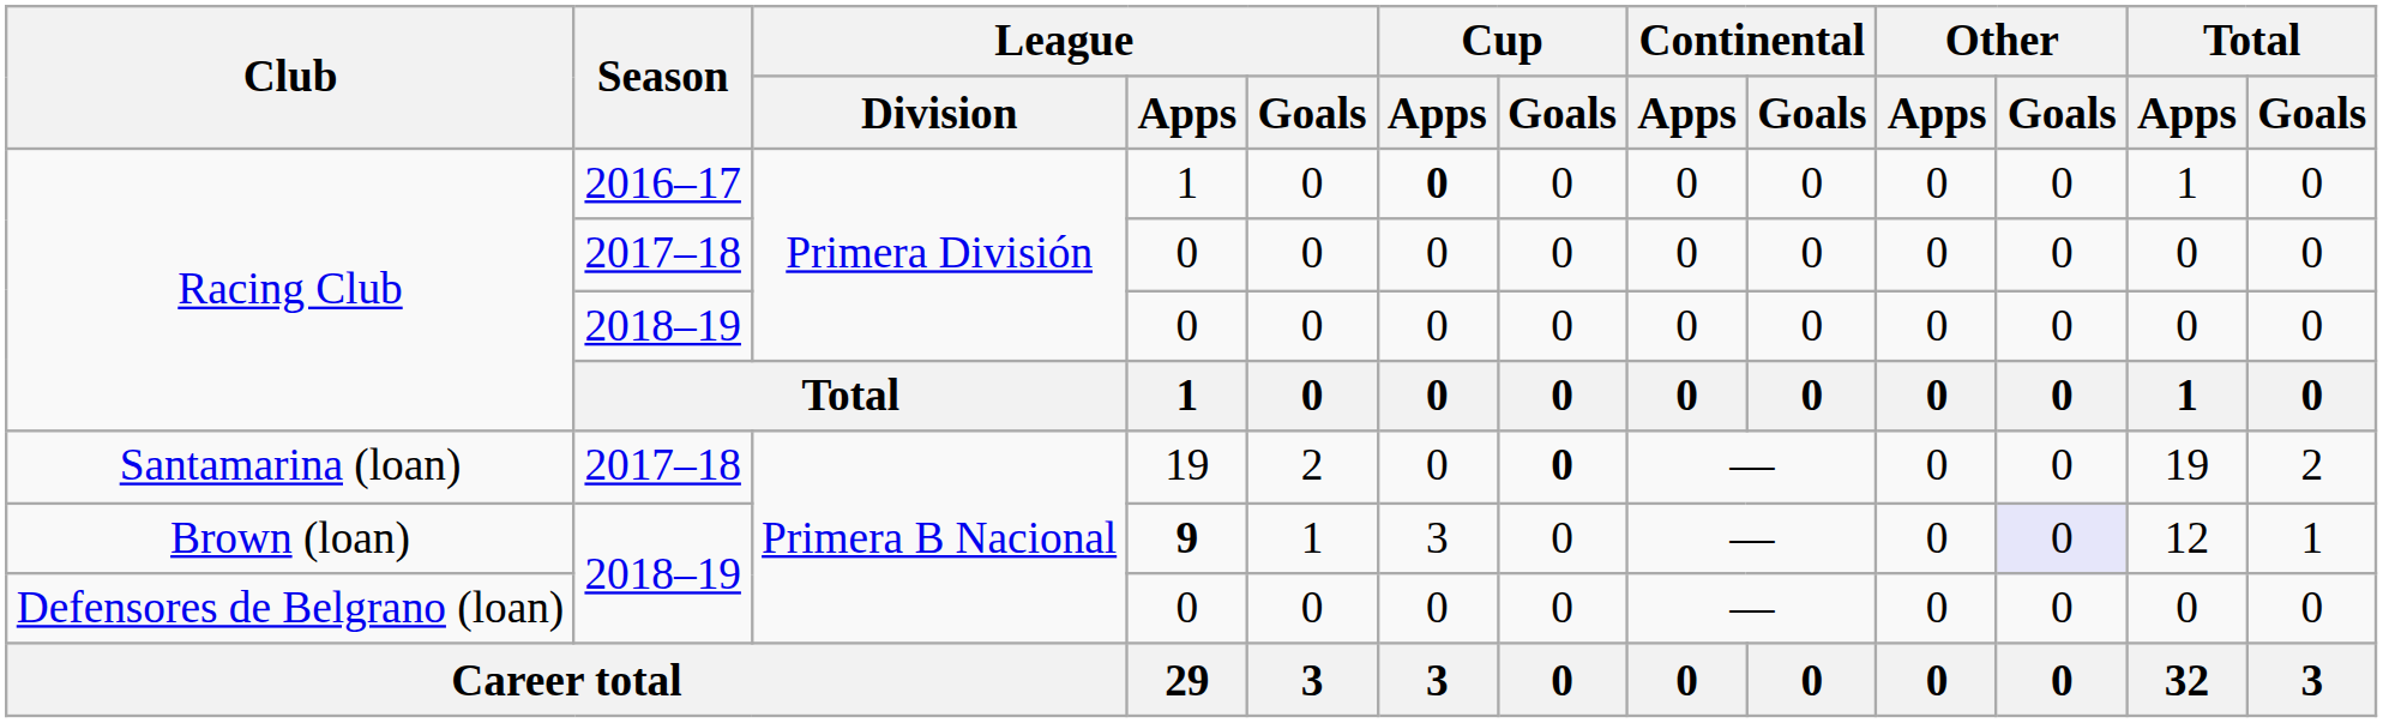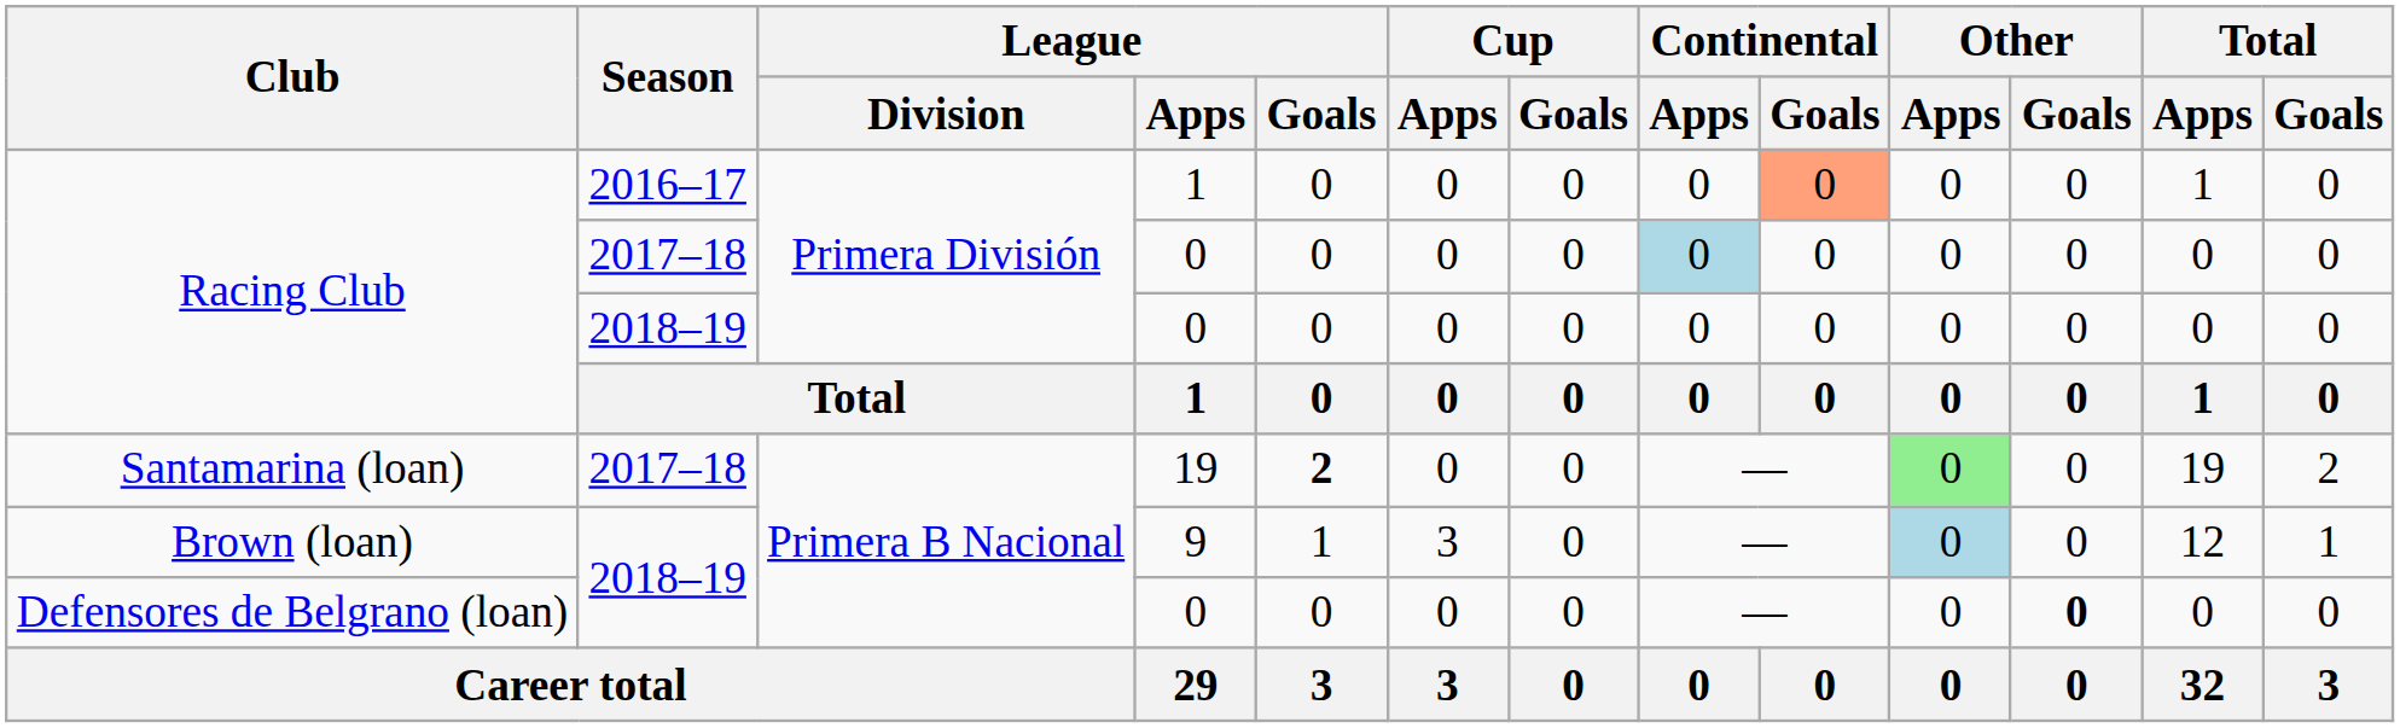Racing Club / 2016–17 | Cup / Apps: bold -> normal
Racing Club / 2016–17 | Continental / Goals: no background -> lightsalmon background
Racing Club / 2017–18 | Continental / Apps: no background -> lightblue background
Santamarina (loan) | League / Goals: normal -> bold
Santamarina (loan) | Cup / Goals: bold -> normal
Santamarina (loan) | Other / Apps: no background -> lightgreen background
Brown (loan) | League / Apps: bold -> normal
Brown (loan) | Other / Apps: no background -> lightblue background
Brown (loan) | Other / Goals: lavender background -> no background
Defensores de Belgrano (loan) | Other / Goals: normal -> bold
